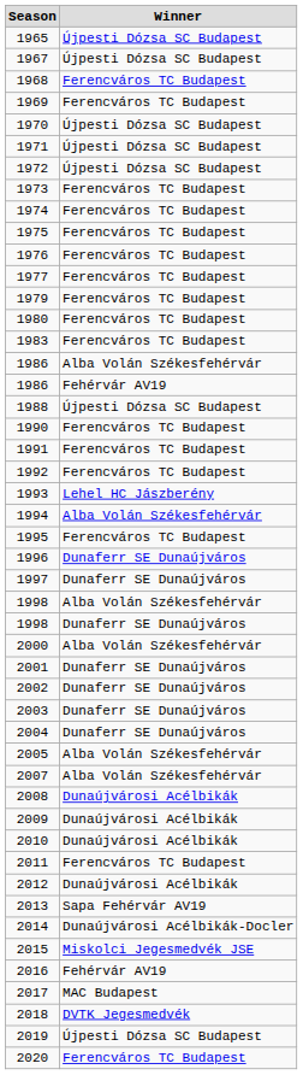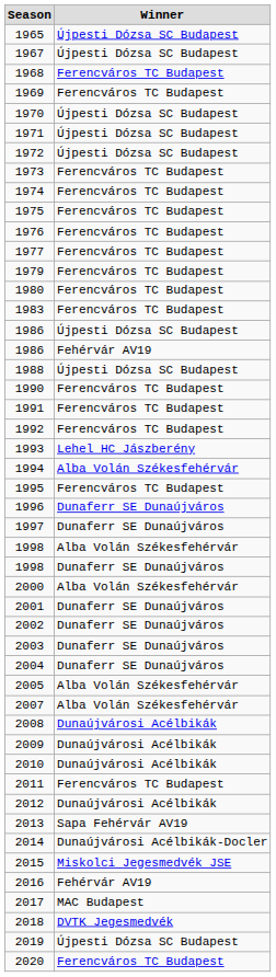row 17 | column 2: Alba Volán Székesfehérvár -> Újpesti Dózsa SC Budapest
